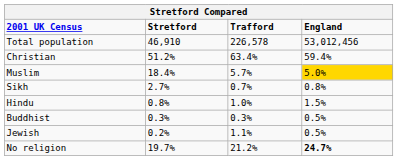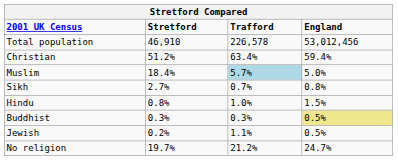Muslim | Trafford: no background -> lightblue background
Muslim | England: gold background -> no background
Buddhist | England: no background -> khaki background
No religion | England: bold -> normal
